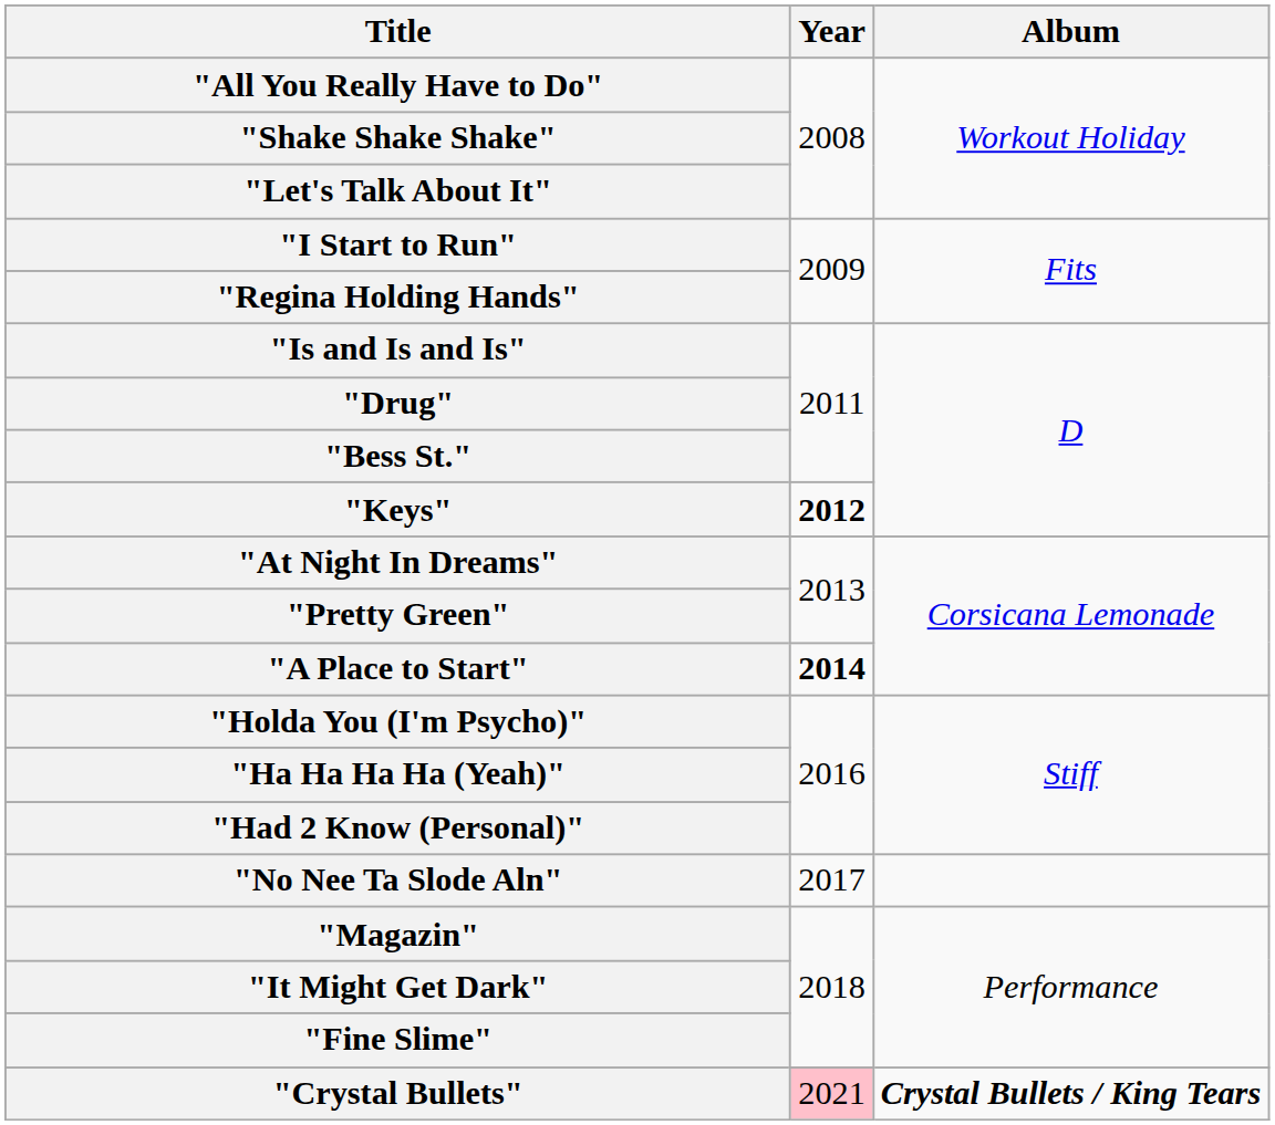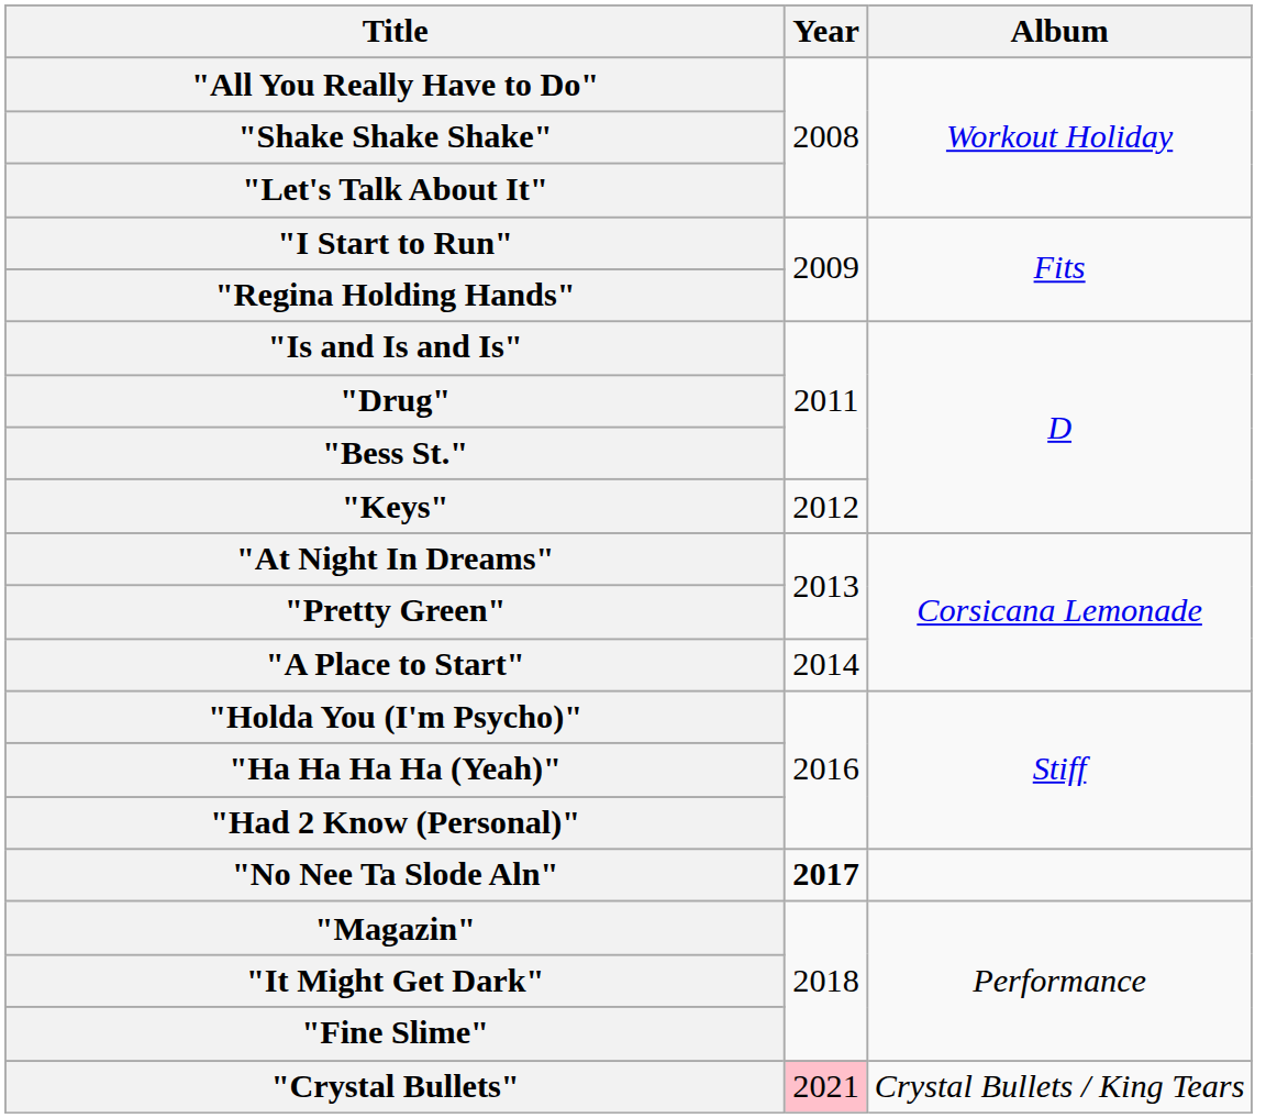"Keys" | Year: bold -> normal
"A Place to Start" | Year: bold -> normal
"No Nee Ta Slode Aln" | Year: normal -> bold
"Crystal Bullets" | Album: bold -> normal
